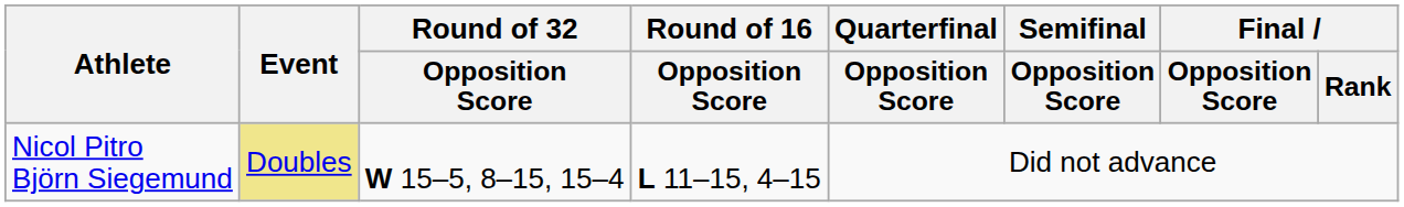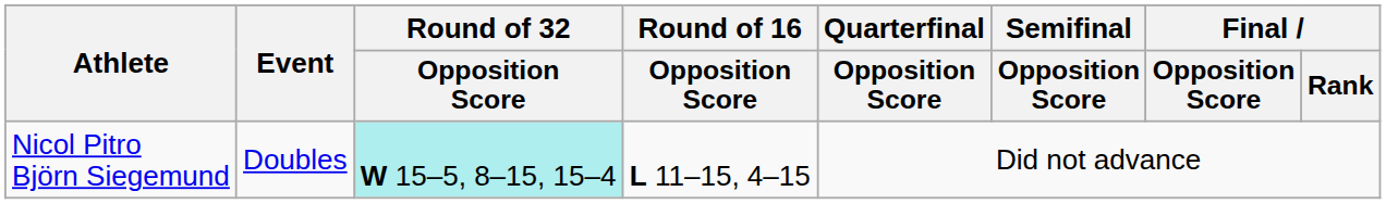Nicol Pitro Björn Siegemund | Event: khaki background -> no background
Nicol Pitro Björn Siegemund | Round of 32 / Opposition Score: no background -> paleturquoise background
